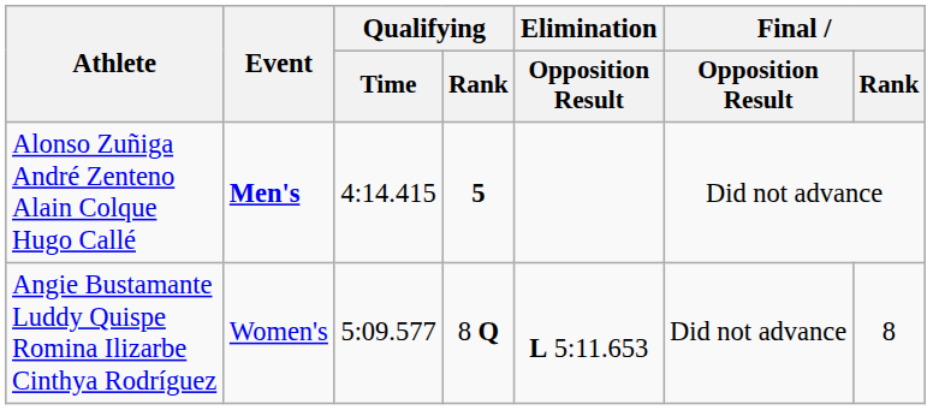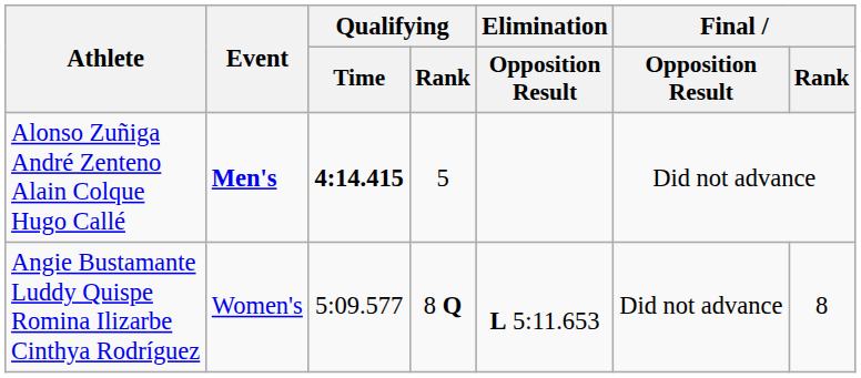Alonso Zuñiga André Zenteno Alain Colque Hugo Callé | Qualifying / Time: normal -> bold
Alonso Zuñiga André Zenteno Alain Colque Hugo Callé | Qualifying / Rank: bold -> normal
